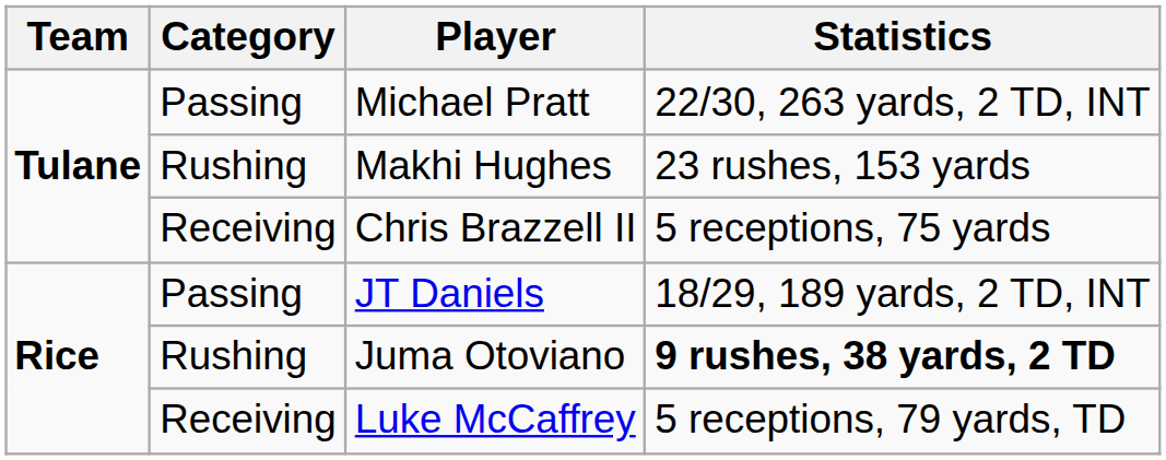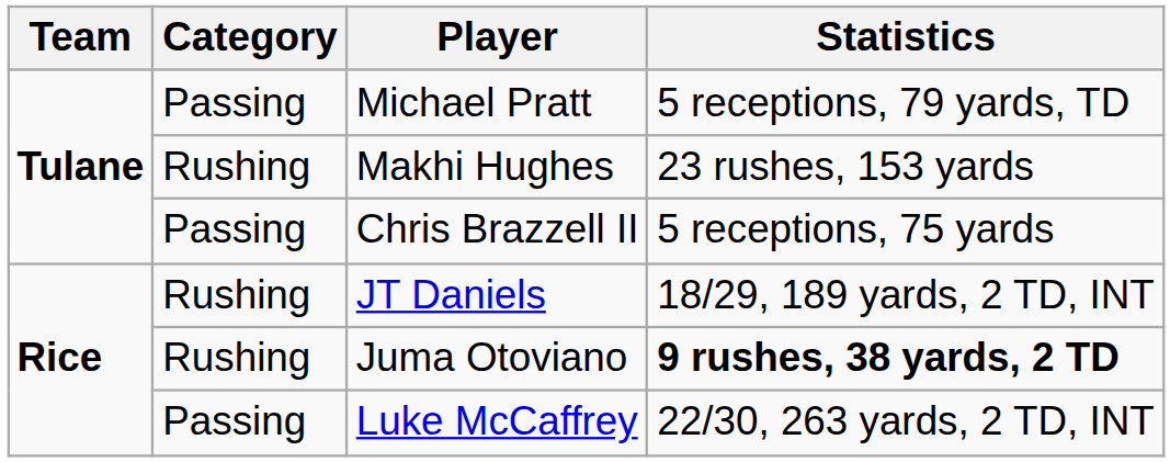Michael Pratt | Statistics: 22/30, 263 yards, 2 TD, INT -> 5 receptions, 79 yards, TD
Chris Brazzell II | Category: Receiving -> Passing
JT Daniels | Category: Passing -> Rushing
Luke McCaffrey | Category: Receiving -> Passing
Luke McCaffrey | Statistics: 5 receptions, 79 yards, TD -> 22/30, 263 yards, 2 TD, INT
